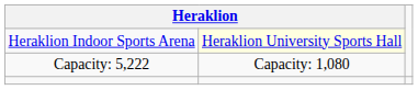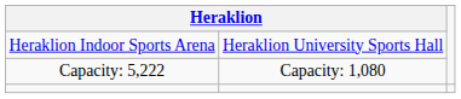Heraklion Indoor Sports Arena | column 2: lightyellow background -> no background
